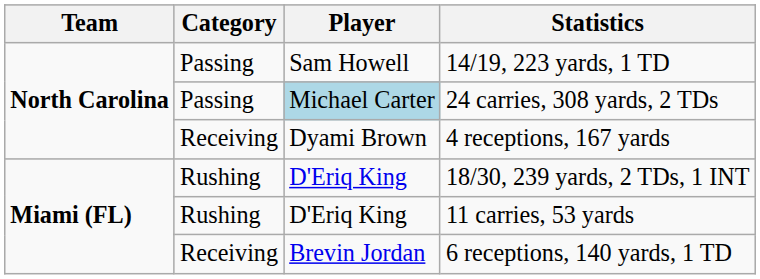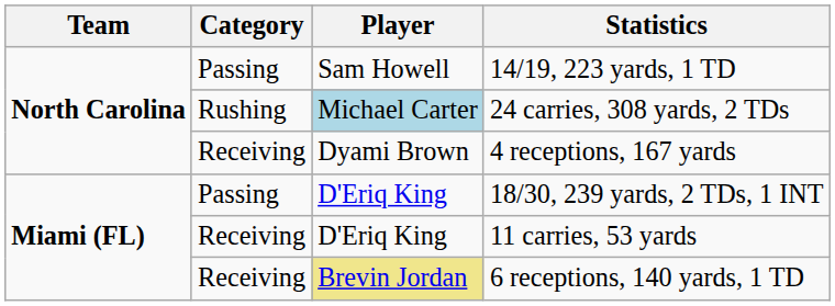24 carries, 308 yards, 2 TDs | Category: Passing -> Rushing
18/30, 239 yards, 2 TDs, 1 INT | Category: Rushing -> Passing
11 carries, 53 yards | Category: Rushing -> Receiving
6 receptions, 140 yards, 1 TD | Player: no background -> khaki background
